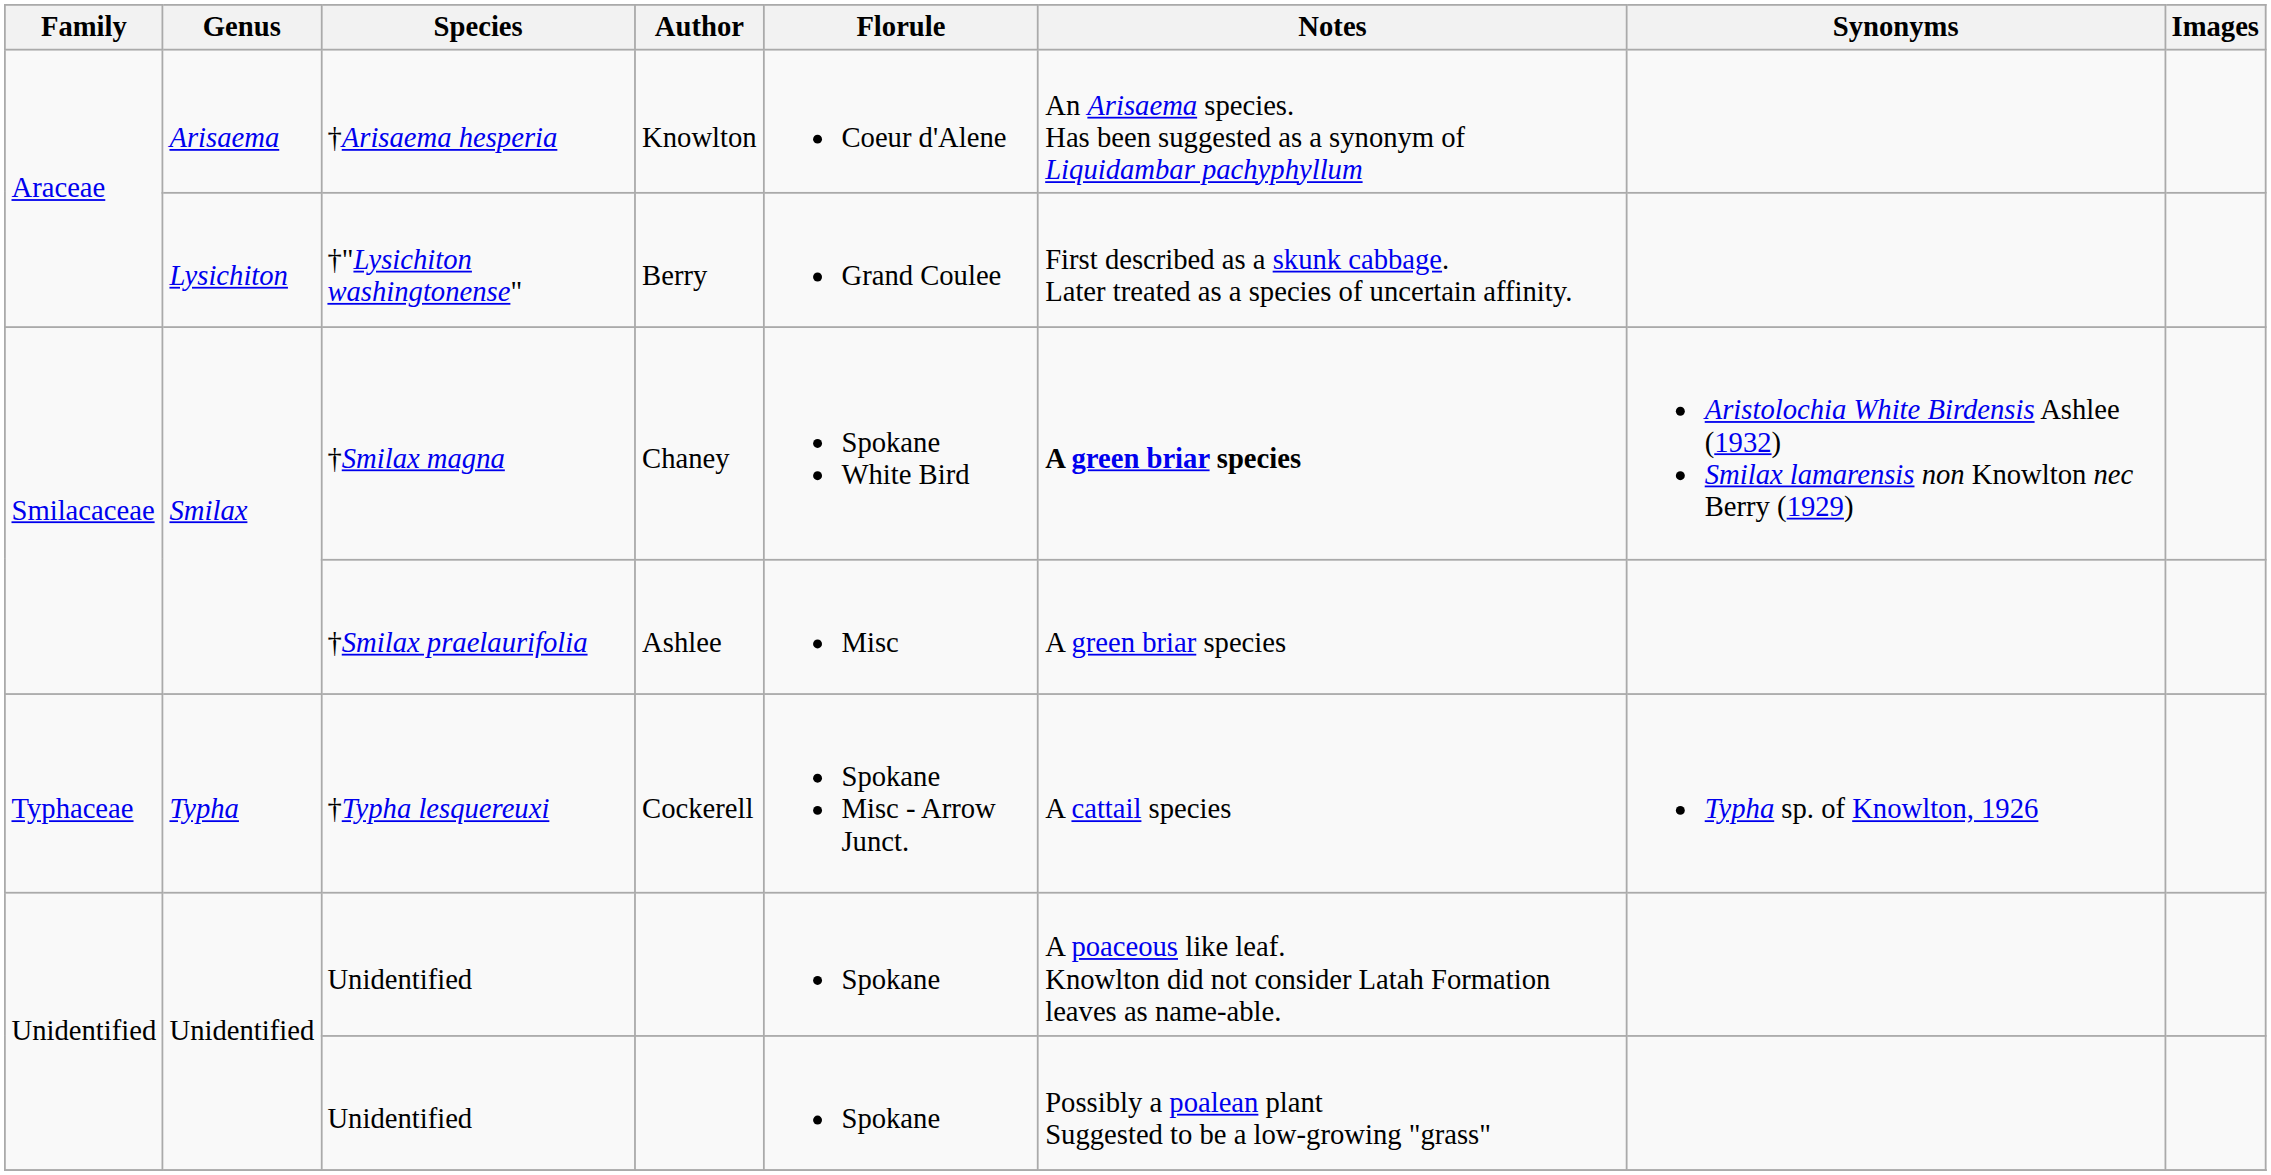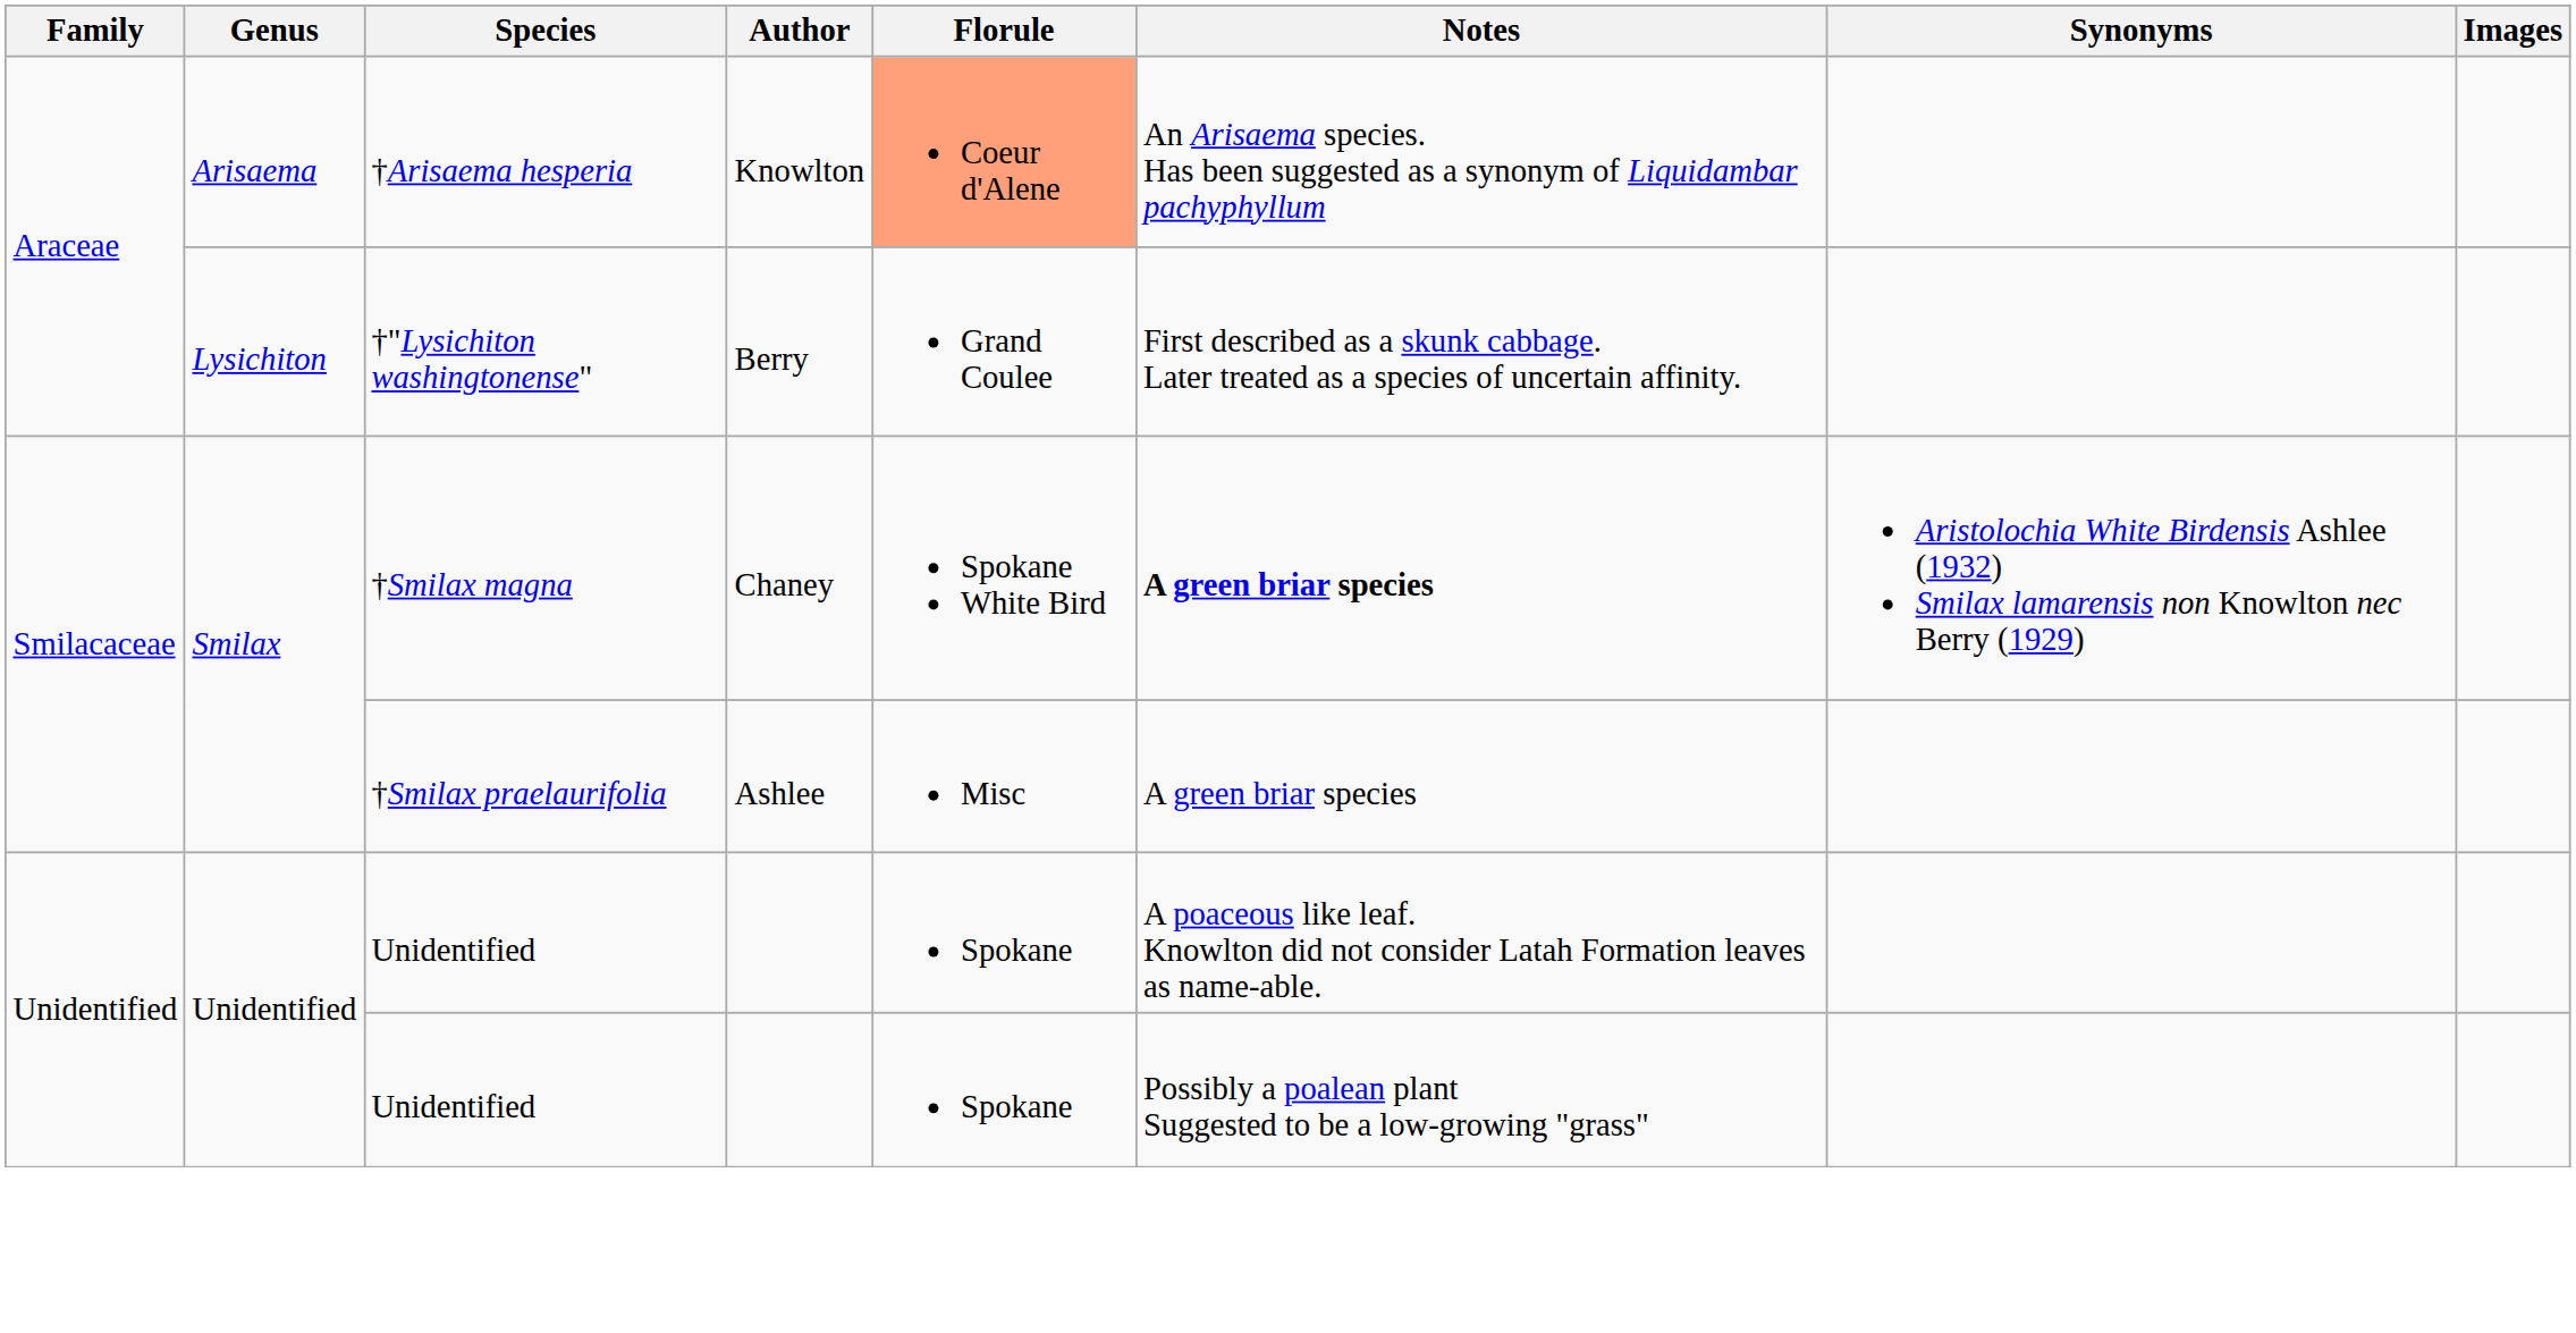†Arisaema hesperia | Florule: no background -> lightsalmon background
- row: Typhaceae | Typha | †Typha lesquereuxi | Cockerell | Spokane Misc - Arrow Junct. | A cattail species | Typha sp. of Knowlton, 1926
